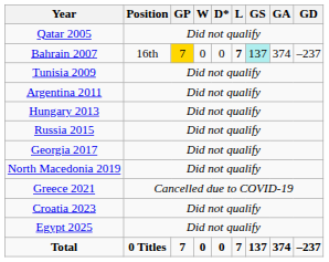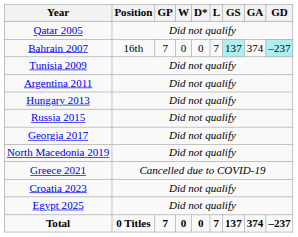Bahrain 2007 | GP: gold background -> no background
Bahrain 2007 | L: bold -> normal
Bahrain 2007 | GD: no background -> paleturquoise background
